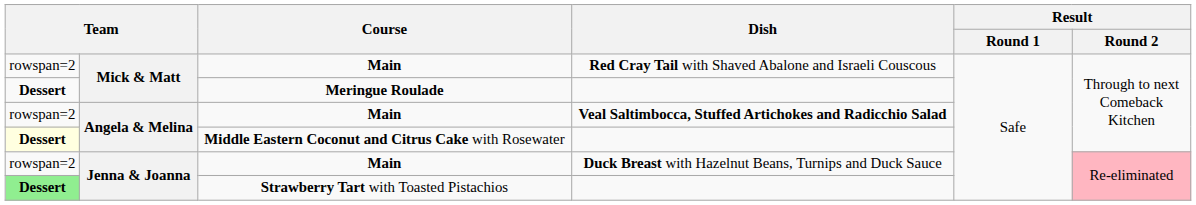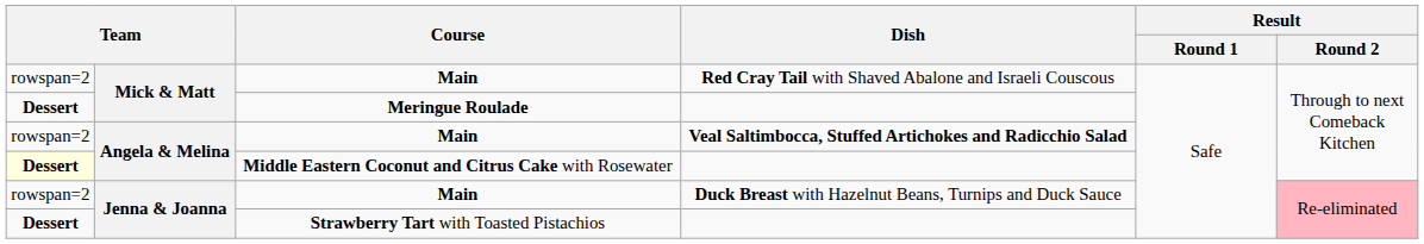Strawberry Tart with Toasted Pistachios | column 1: lightgreen background -> no background
